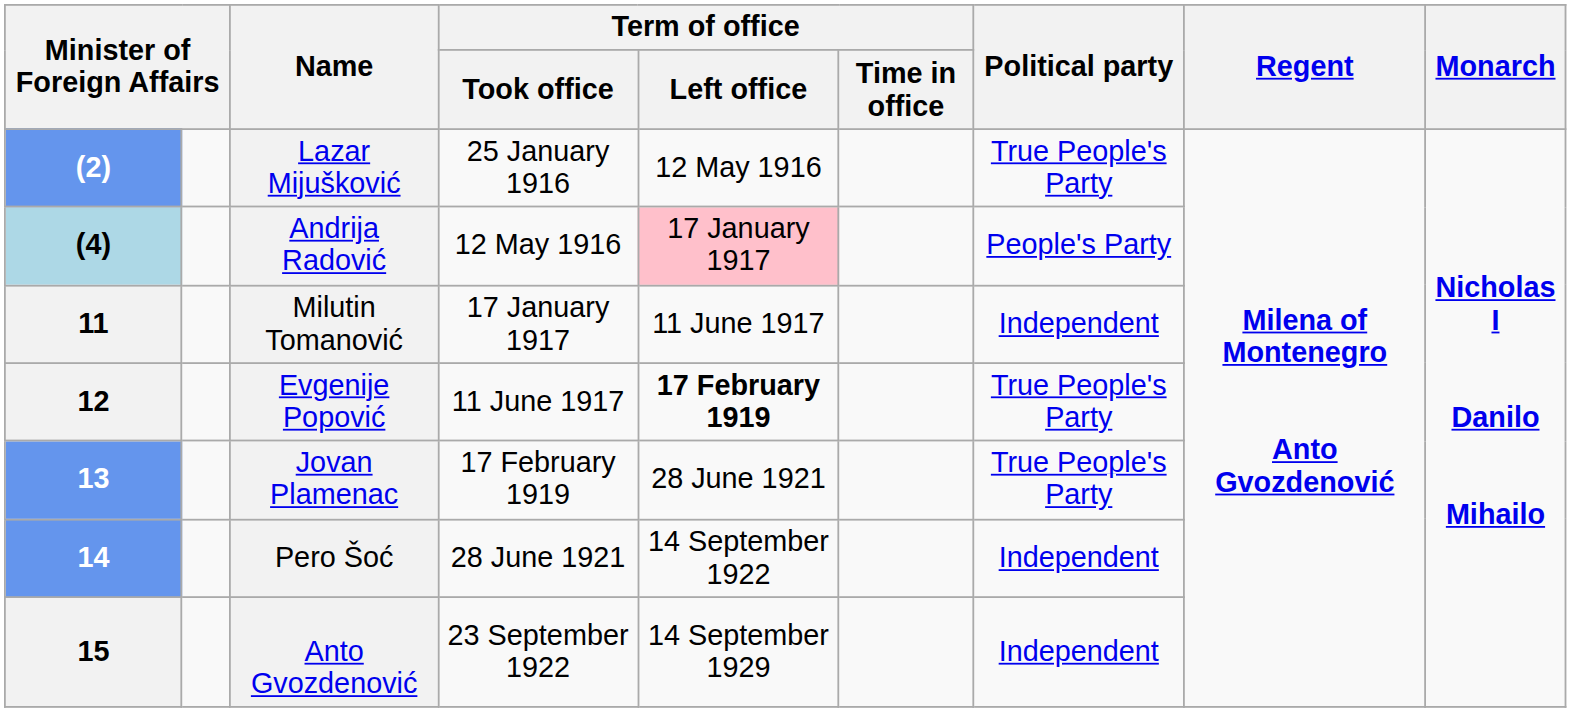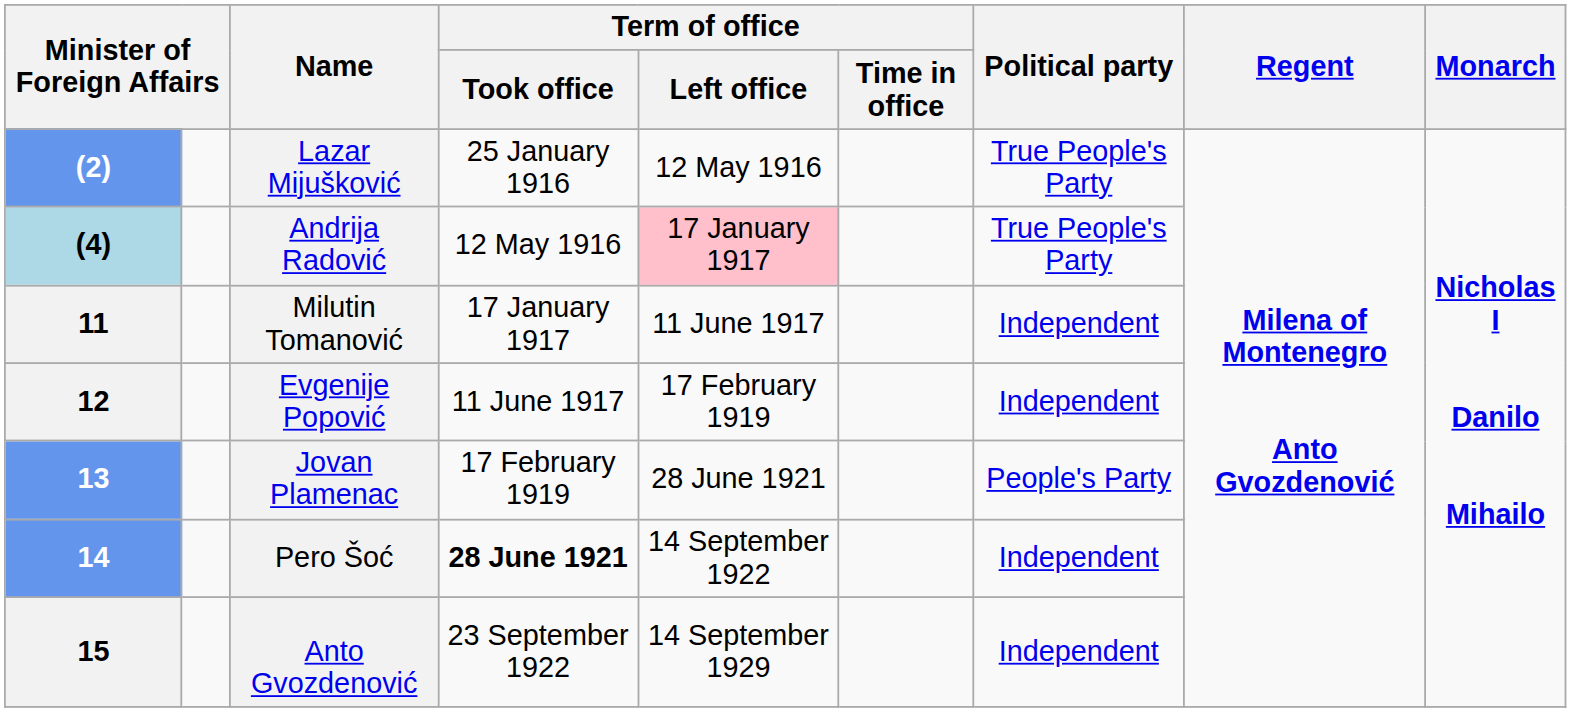Andrija Radović | Political party: People's Party -> True People's Party
Evgenije Popović | Term of office / Left office: bold -> normal
Evgenije Popović | Political party: True People's Party -> Independent
Jovan Plamenac | Political party: True People's Party -> People's Party
Pero Šoć | Term of office / Took office: normal -> bold
